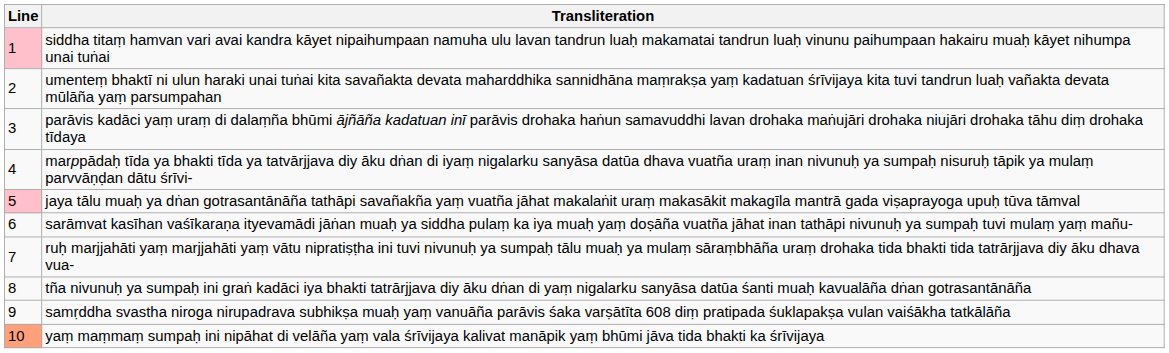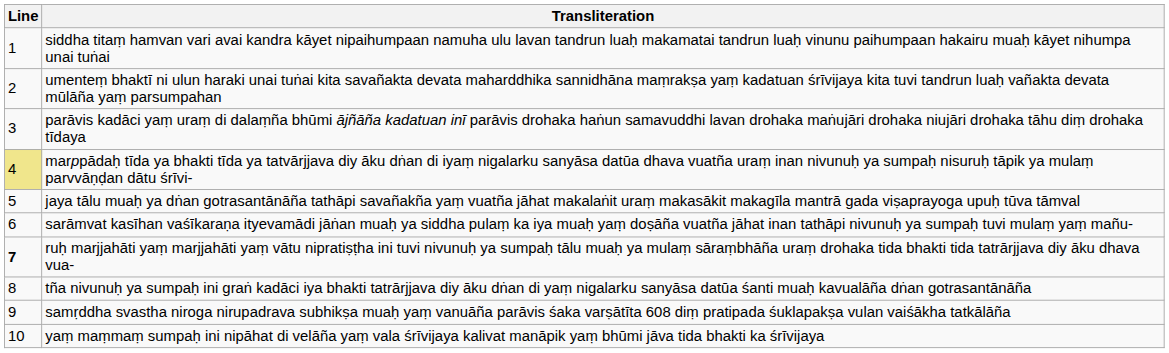row 2 | Line: pink background -> no background
row 5 | Line: no background -> khaki background
row 6 | Line: pink background -> no background
row 8 | Line: normal -> bold
row 11 | Line: lightsalmon background -> no background
